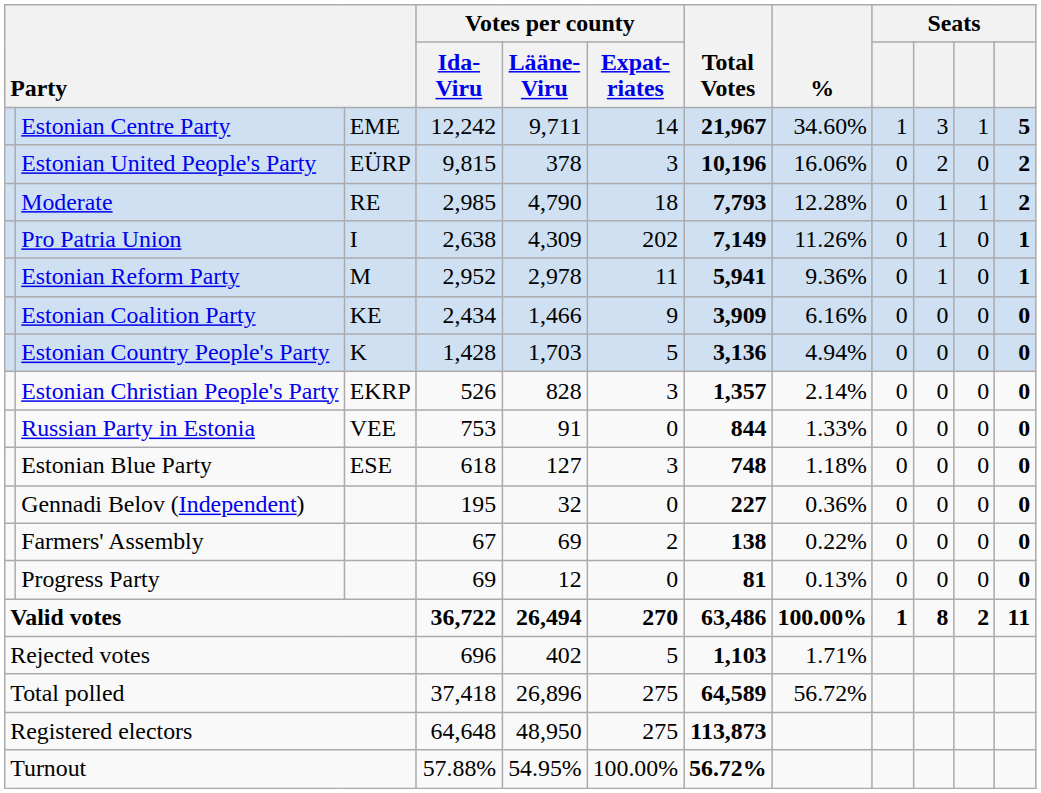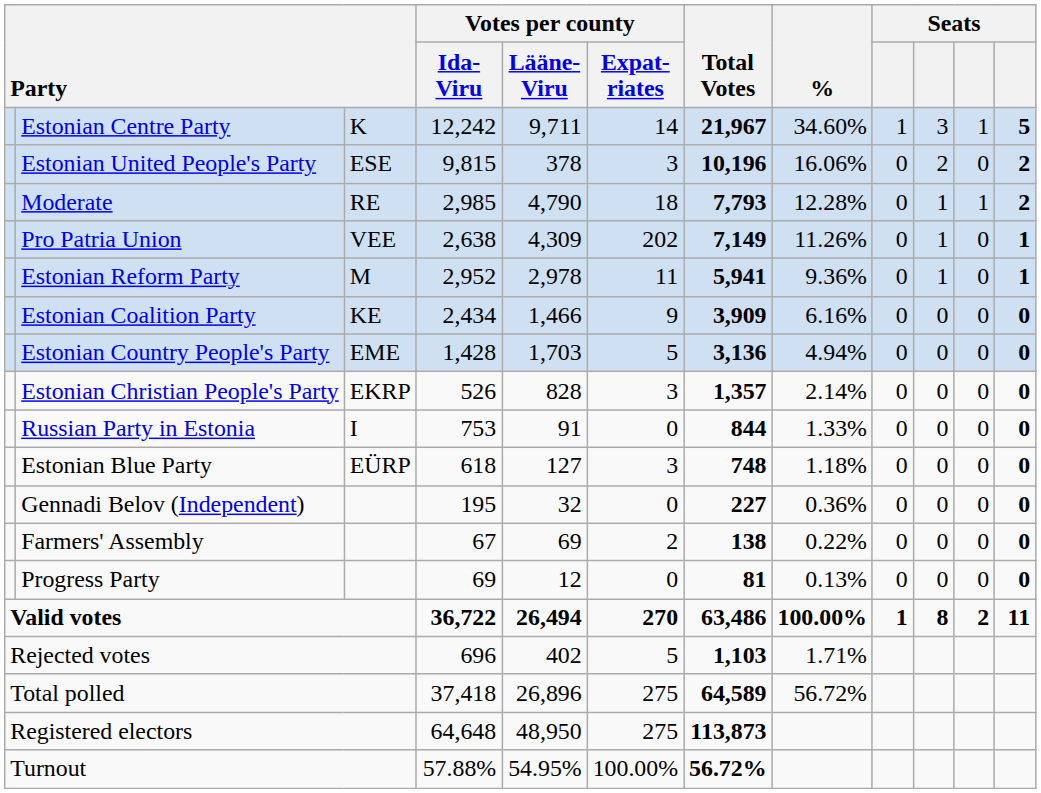Estonian Centre Party | column 3: EME -> K
Estonian United People's Party | column 3: EÜRP -> ESE
Pro Patria Union | column 3: I -> VEE
Estonian Country People's Party | column 3: K -> EME
Russian Party in Estonia | column 3: VEE -> I
Estonian Blue Party | column 3: ESE -> EÜRP
